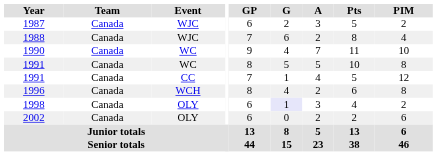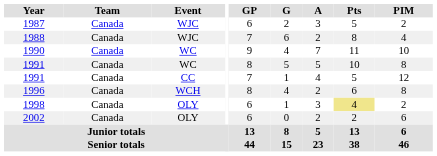1998 | G: lavender background -> no background
1998 | Pts: no background -> khaki background
